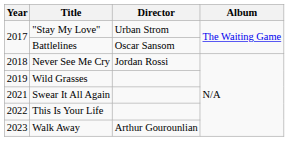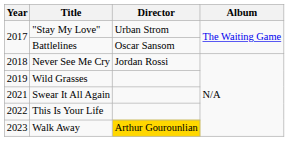Walk Away | Director: no background -> gold background
